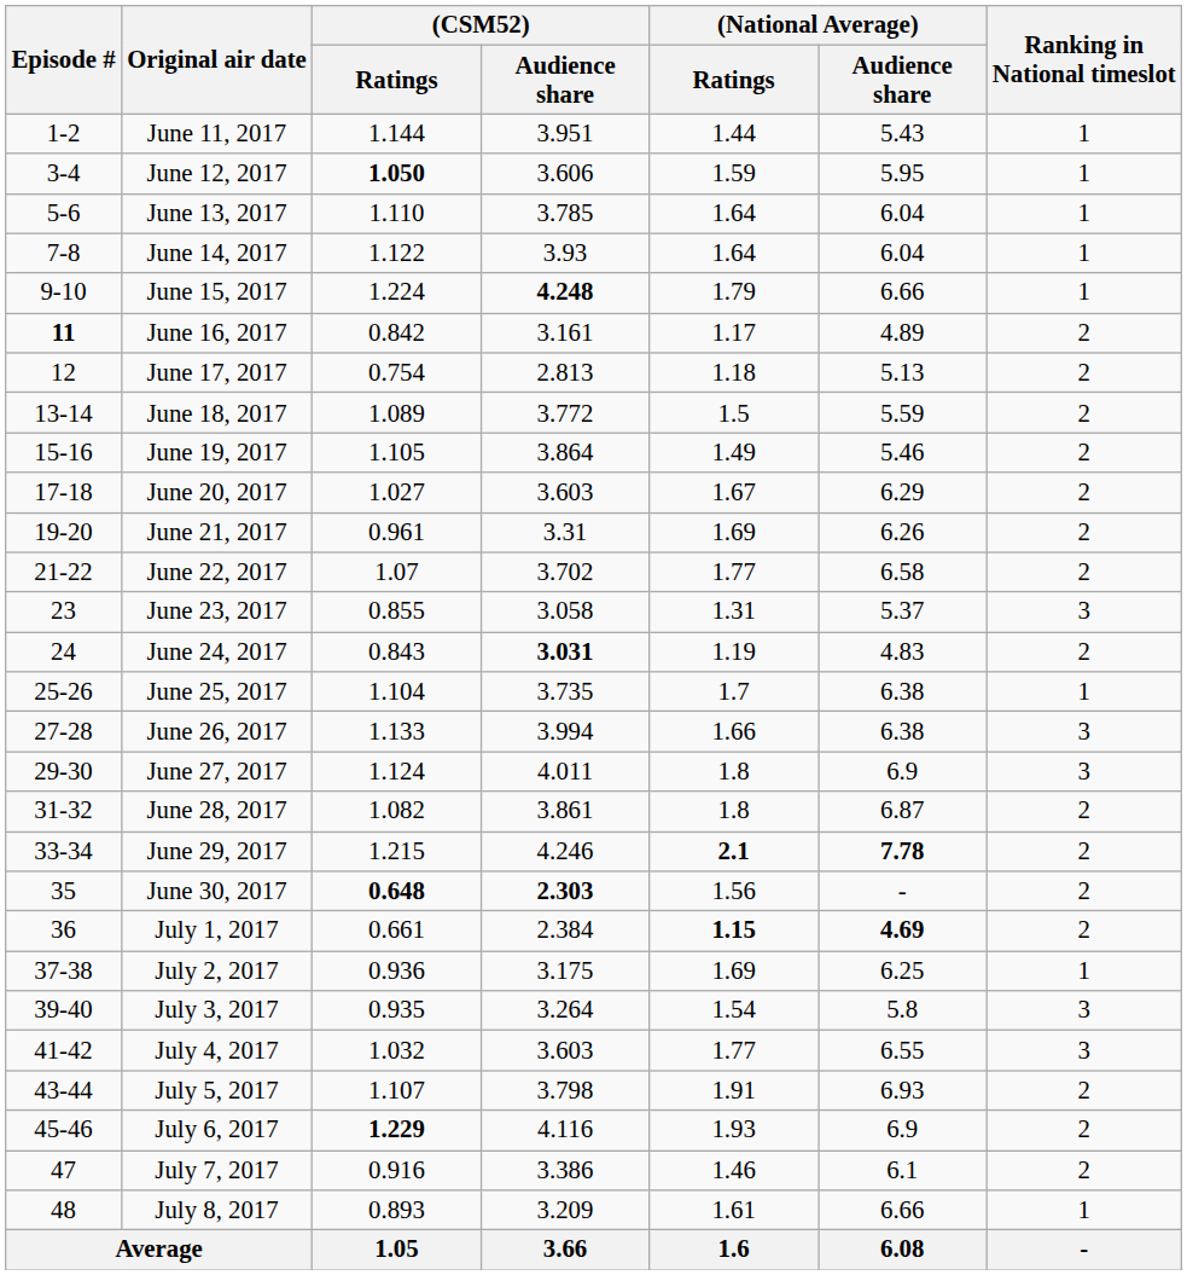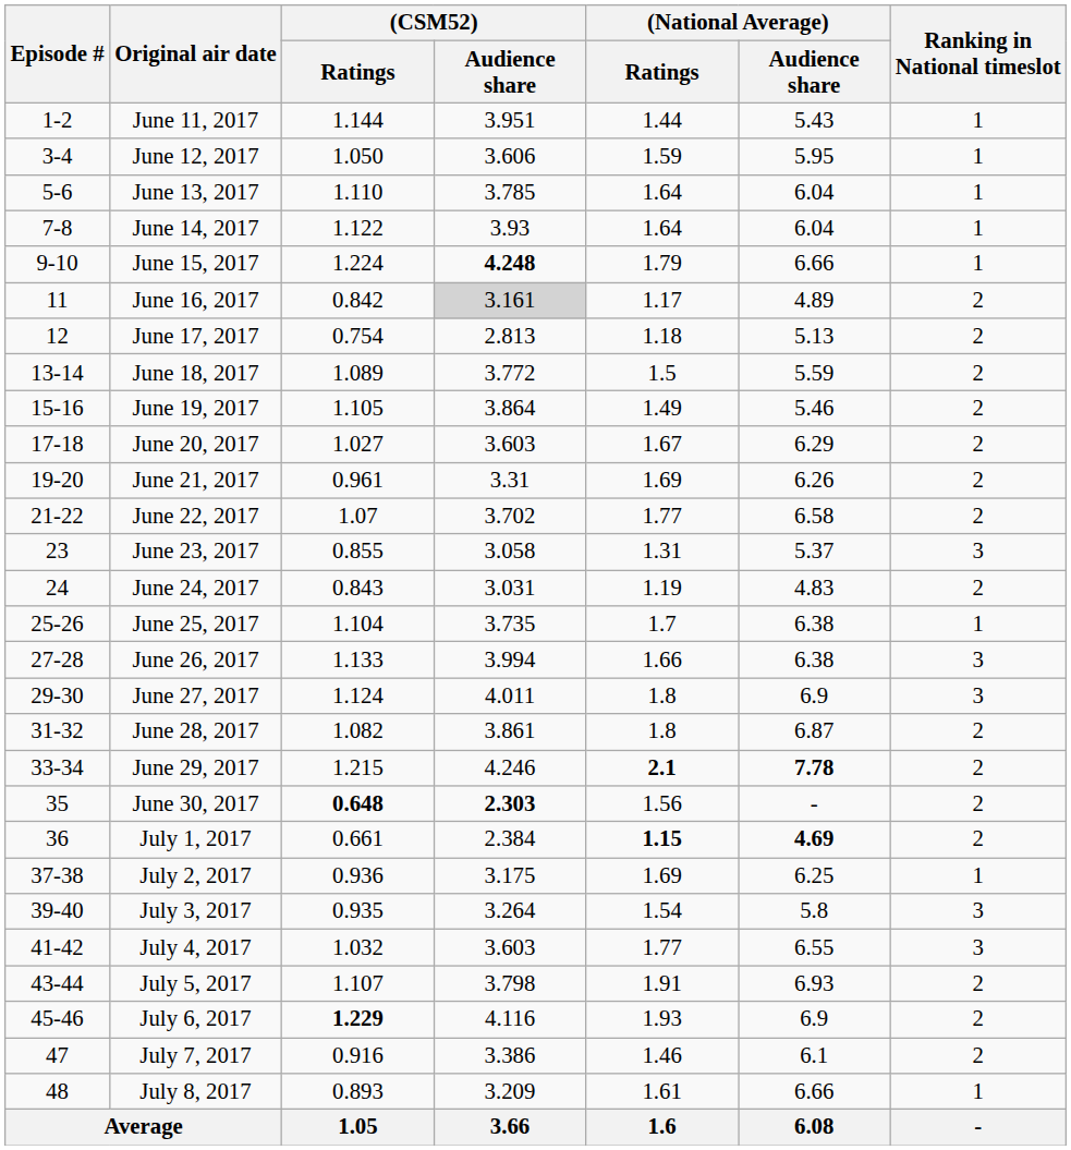June 12, 2017 | (CSM52) / Ratings: bold -> normal
June 16, 2017 | Episode #: bold -> normal
June 16, 2017 | (CSM52) / Audience share: no background -> lightgrey background
June 24, 2017 | (CSM52) / Audience share: bold -> normal
